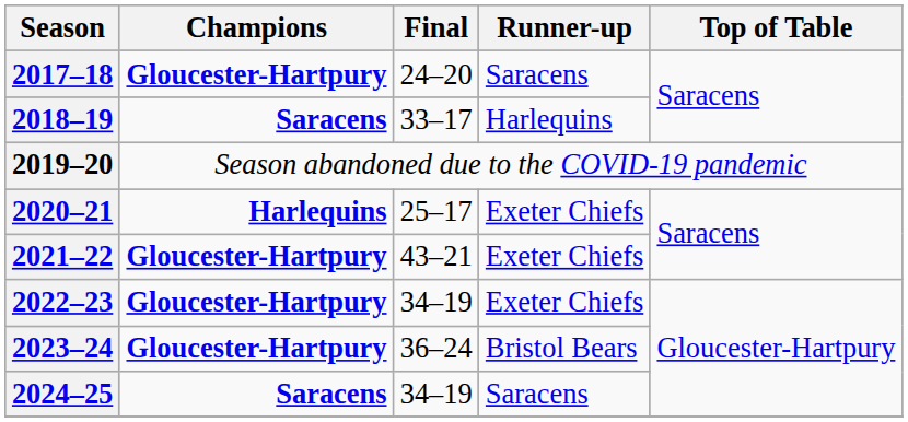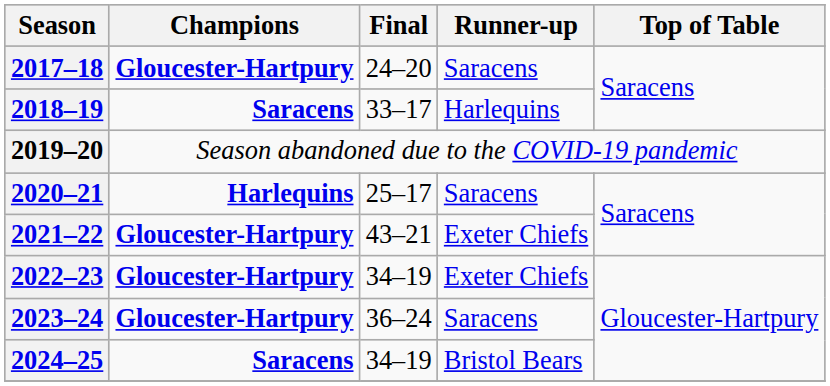2020–21 | Runner-up: Exeter Chiefs -> Saracens
2023–24 | Runner-up: Bristol Bears -> Saracens
2024–25 | Runner-up: Saracens -> Bristol Bears
